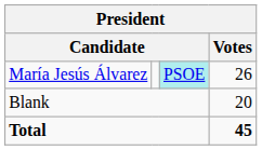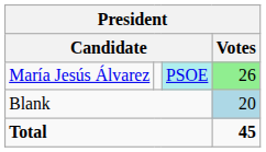María Jesús Álvarez | Votes: no background -> lightgreen background
Blank | Votes: no background -> lightblue background
